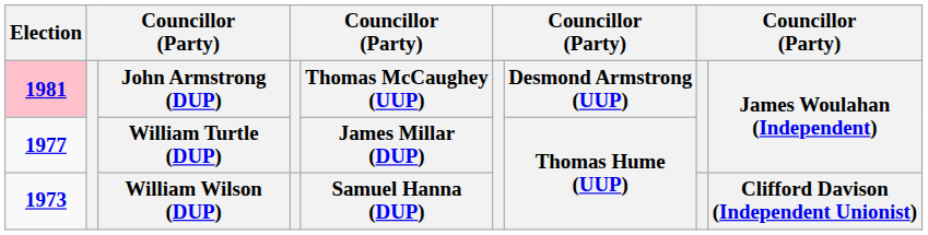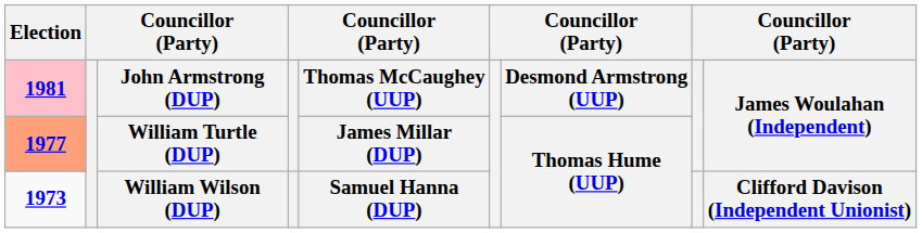William Turtle (DUP) | Election: no background -> lightsalmon background
